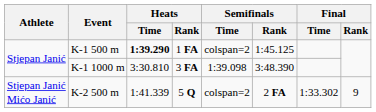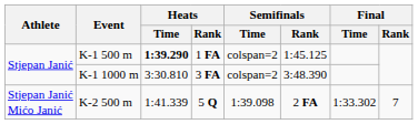K-1 1000 m | Semifinals / Time: 1:39.098 -> colspan=2
K-2 500 m | Semifinals / Time: colspan=2 -> 1:39.098
K-2 500 m | Final / Rank: 9 -> 7
